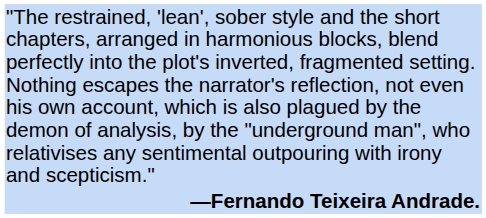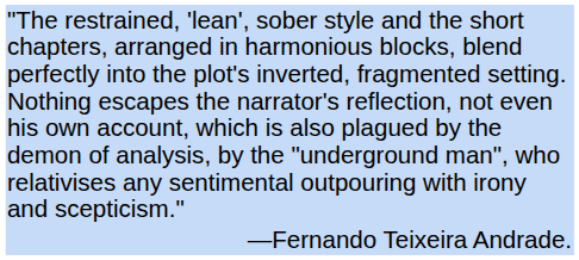row 2 | column 1: bold -> normal
